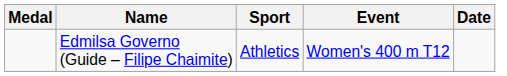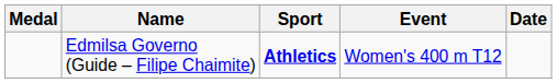Edmilsa Governo (Guide – Filipe Chaimite) | Sport: normal -> bold
